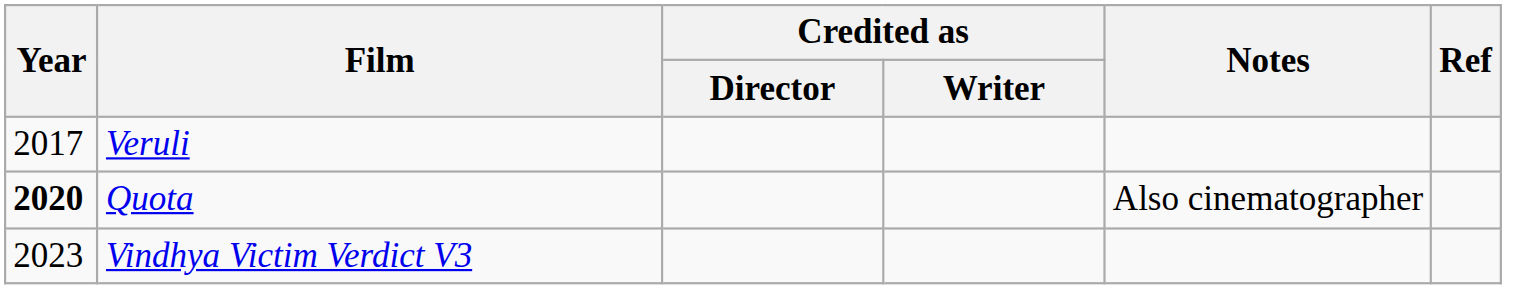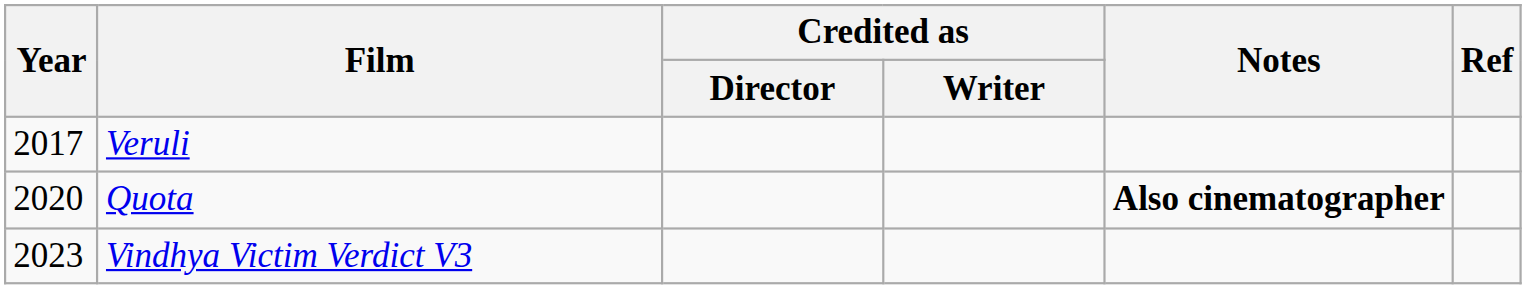Quota | Year: bold -> normal
Quota | Notes: normal -> bold
